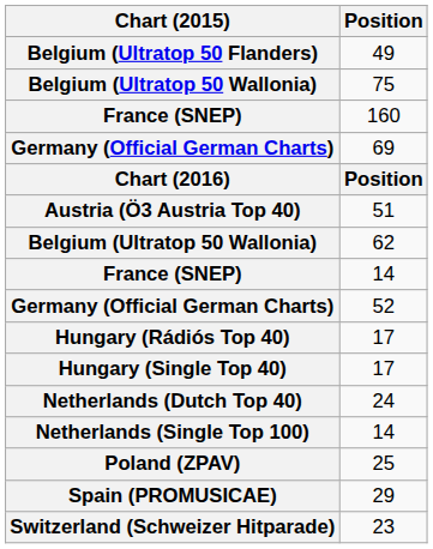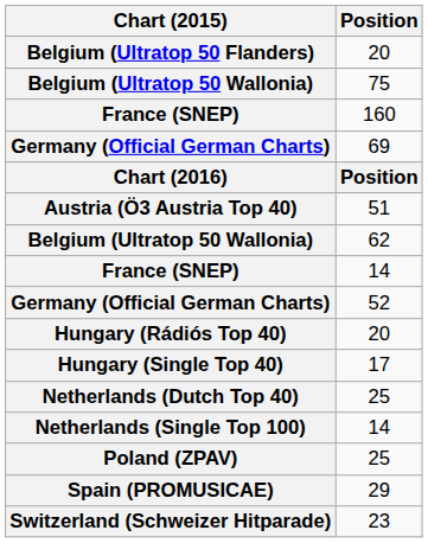row 2 | Position: 49 -> 20
row 11 | Position: 17 -> 20
row 13 | Position: 24 -> 25
